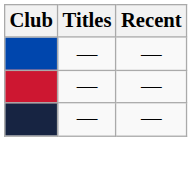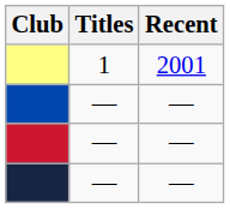+ row: 1 | 2001
